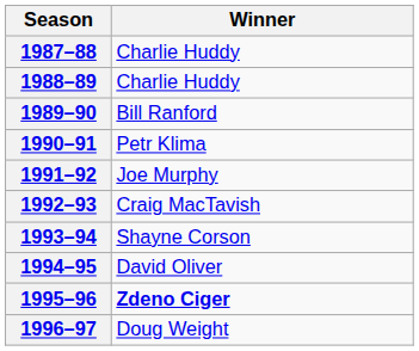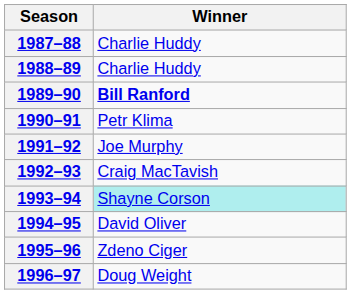1989–90 | Winner: normal -> bold
1993–94 | Winner: no background -> paleturquoise background
1995–96 | Winner: bold -> normal
